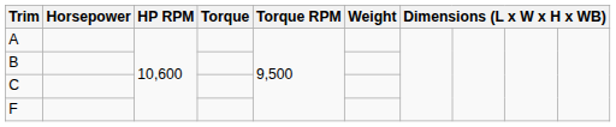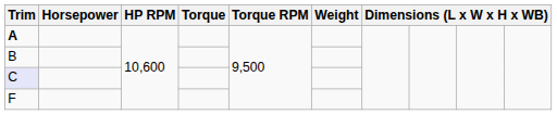A | Trim: normal -> bold
C | Trim: no background -> lavender background
